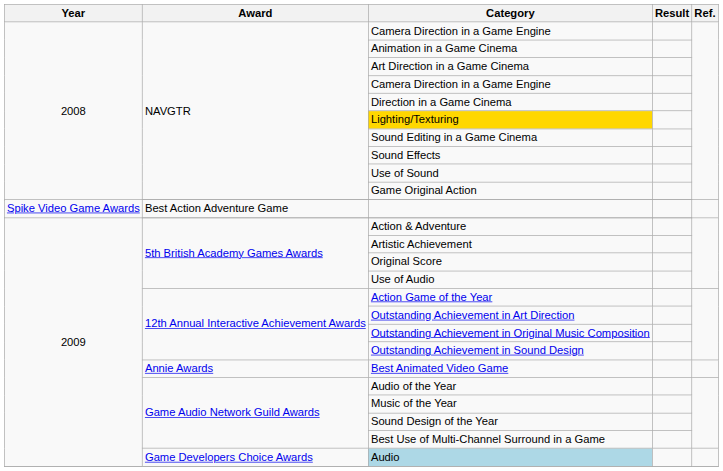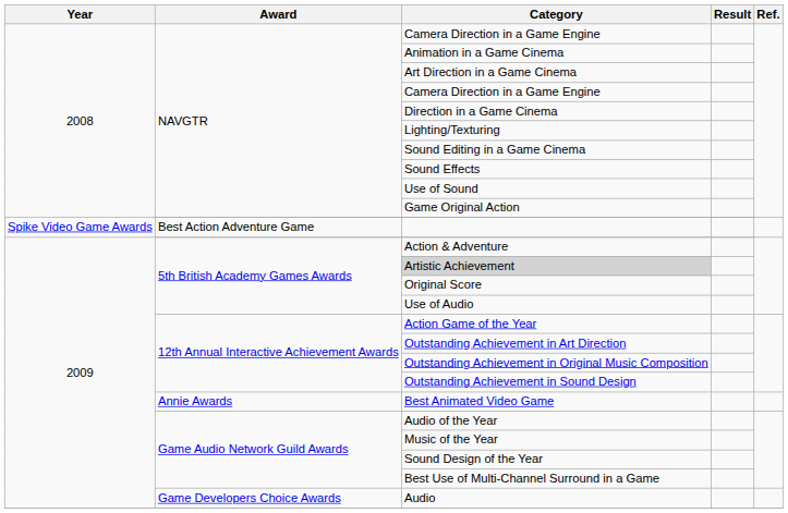Lighting/Texturing | Category: gold background -> no background
Artistic Achievement | Category: no background -> lightgrey background
Audio | Category: lightblue background -> no background
